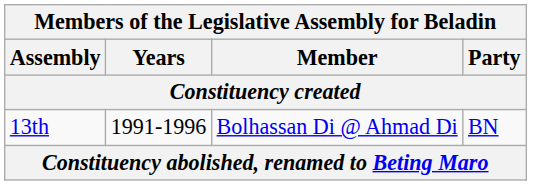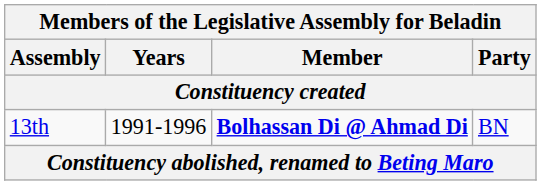13th | Member / Constituency created: normal -> bold
